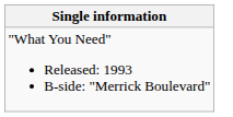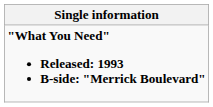row 2 | column 1: normal -> bold
